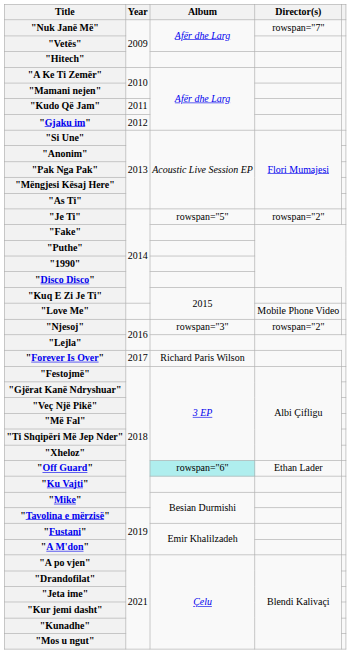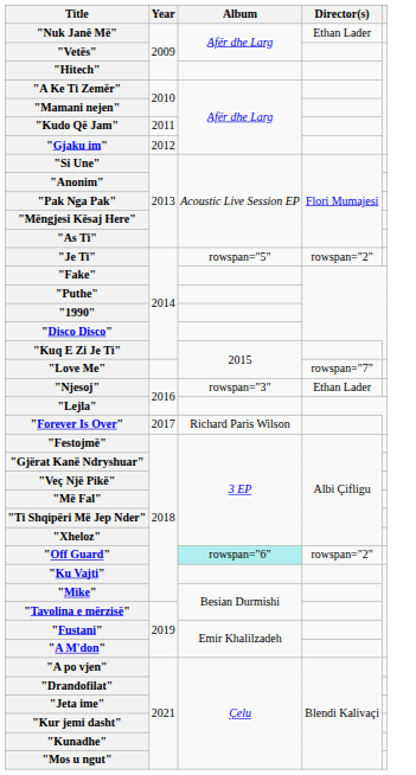"Nuk Janë Më" | Director(s): rowspan="7" -> Ethan Lader
"Love Me" | Director(s): Mobile Phone Video -> rowspan="7"
"Njesoj" | Director(s): rowspan="2" -> Ethan Lader
"Off Guard" | Director(s): Ethan Lader -> rowspan="2"
